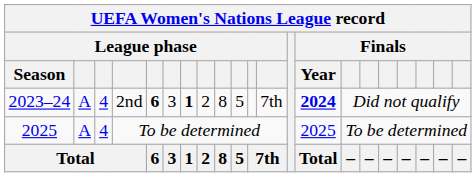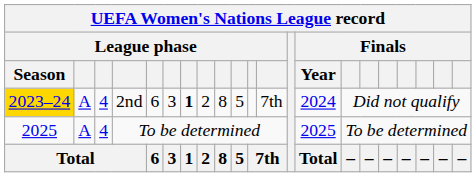2nd | League phase / Season: no background -> gold background
2nd | column 5: bold -> normal
2nd | Finals / Year: bold -> normal
